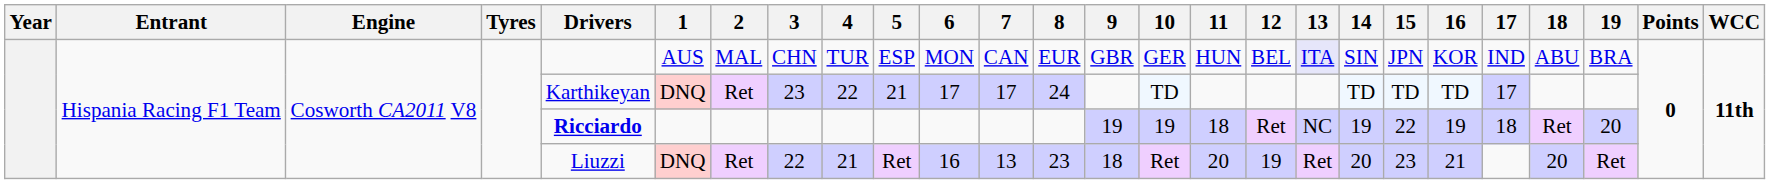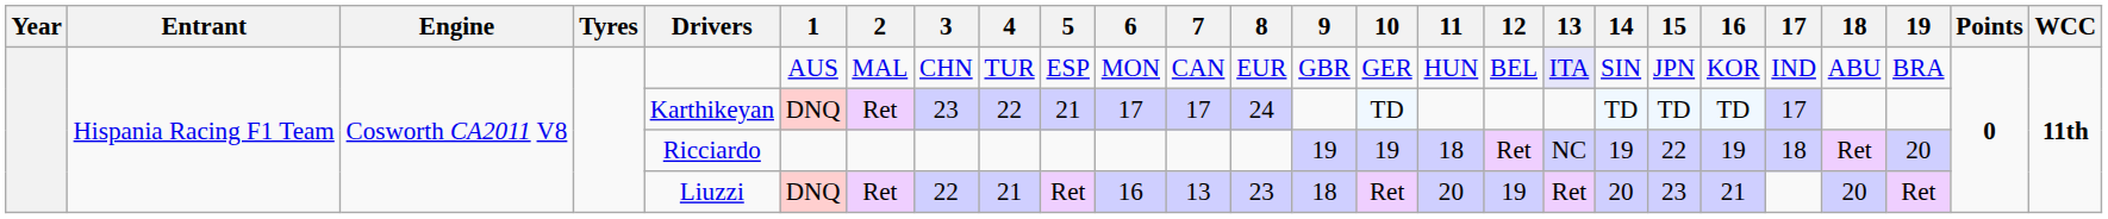row 4 | Drivers: bold -> normal
